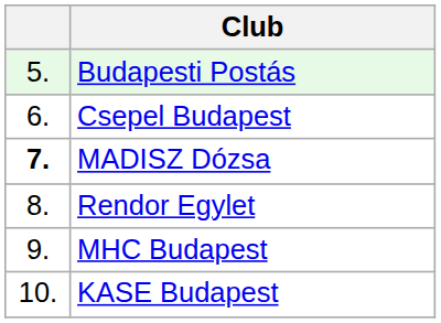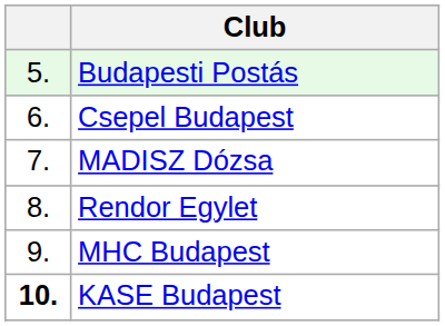MADISZ Dózsa | column 1: bold -> normal
KASE Budapest | column 1: normal -> bold
